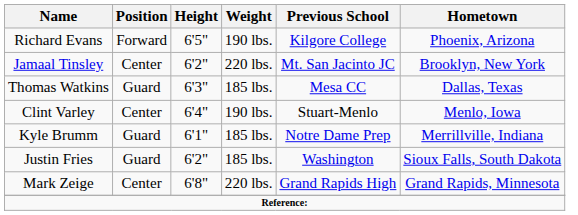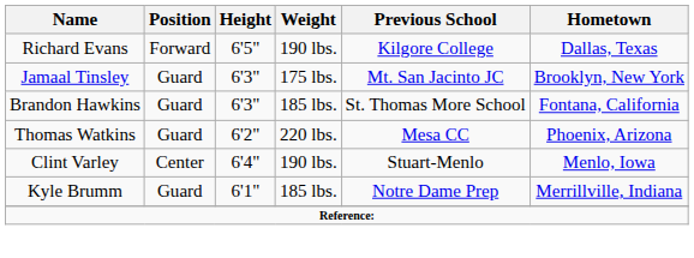Richard Evans | Hometown: Phoenix, Arizona -> Dallas, Texas
Jamaal Tinsley | Position: Center -> Guard
Jamaal Tinsley | Height: 6'2" -> 6'3"
Jamaal Tinsley | Weight: 220 lbs. -> 175 lbs.
+ row: Brandon Hawkins | Guard | 6'3" | 185 lbs. | St. Thomas More School | Fontana, California
Thomas Watkins | Height: 6'3" -> 6'2"
Thomas Watkins | Weight: 185 lbs. -> 220 lbs.
Thomas Watkins | Hometown: Dallas, Texas -> Phoenix, Arizona
- row: Justin Fries | Guard | 6'2" | 185 lbs. | Washington | Sioux Falls, South Dakota
- row: Mark Zeige | Center | 6'8" | 220 lbs. | Grand Rapids High | Grand Rapids, Minnesota
